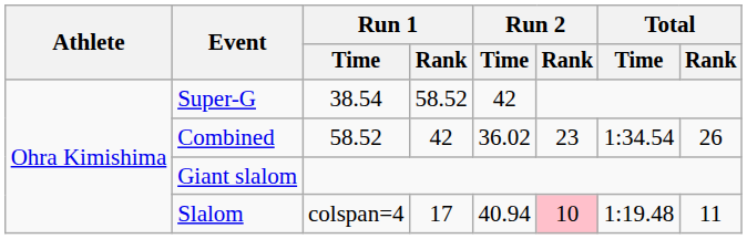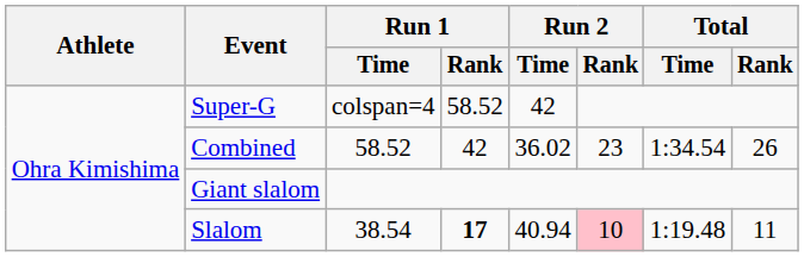Super-G | Run 1 / Time: 38.54 -> colspan=4
Slalom | Run 1 / Time: colspan=4 -> 38.54
Slalom | Run 1 / Rank: normal -> bold
